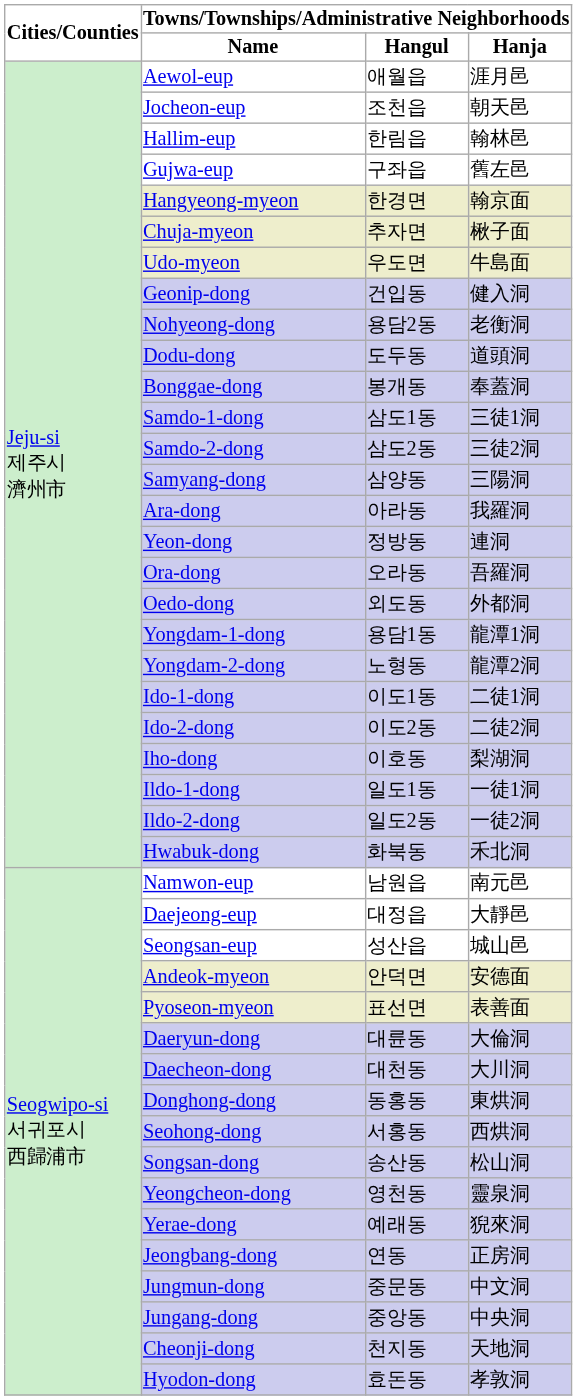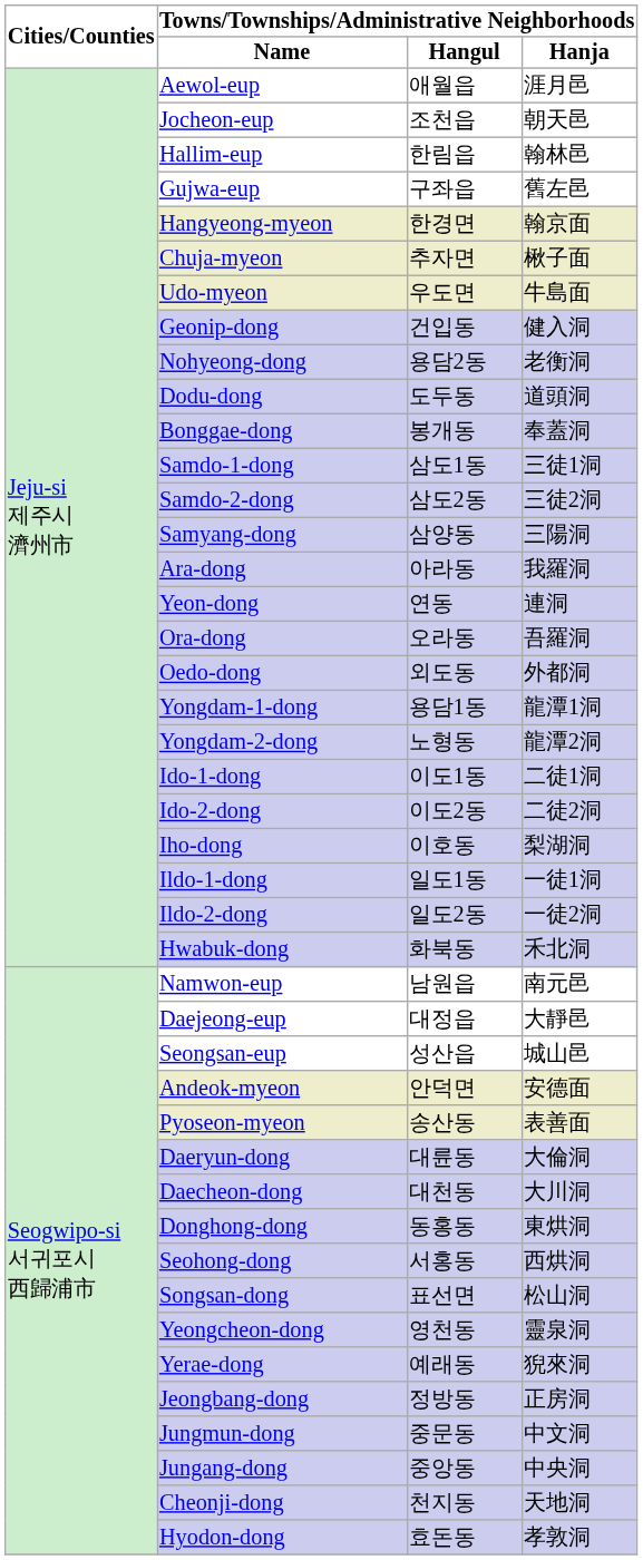Yeon-dong | Towns/Townships/Administrative Neighborhoods / Hangul: 정방동 -> 연동
Pyoseon-myeon | Towns/Townships/Administrative Neighborhoods / Hangul: 표선면 -> 송산동
Songsan-dong | Towns/Townships/Administrative Neighborhoods / Hangul: 송산동 -> 표선면
Jeongbang-dong | Towns/Townships/Administrative Neighborhoods / Hangul: 연동 -> 정방동
